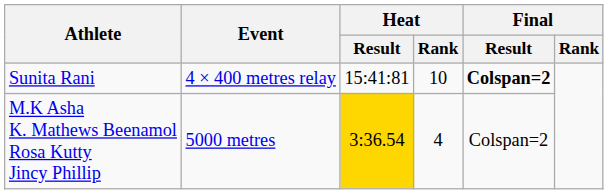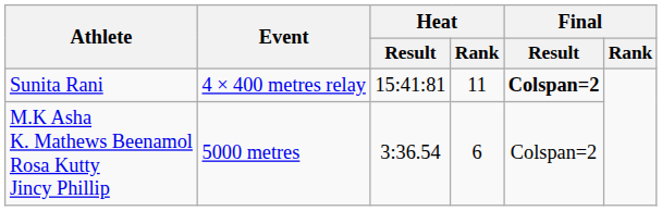Sunita Rani | Heat / Rank: 10 -> 11
M.K Asha K. Mathews Beenamol Rosa Kutty Jincy Phillip | Heat / Result: gold background -> no background
M.K Asha K. Mathews Beenamol Rosa Kutty Jincy Phillip | Heat / Rank: 4 -> 6
